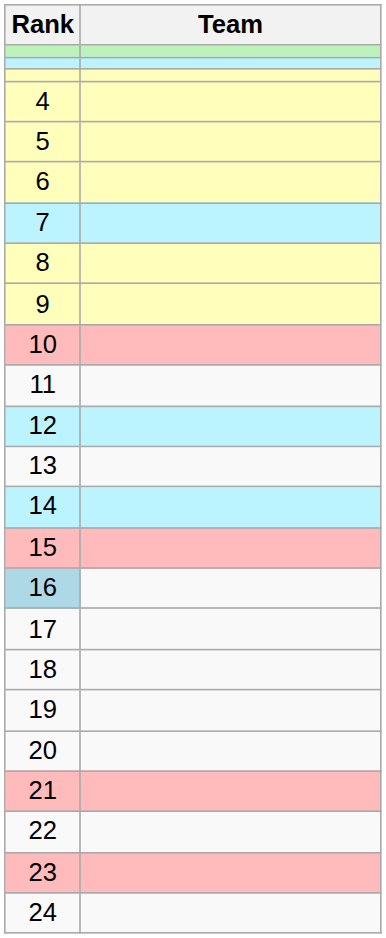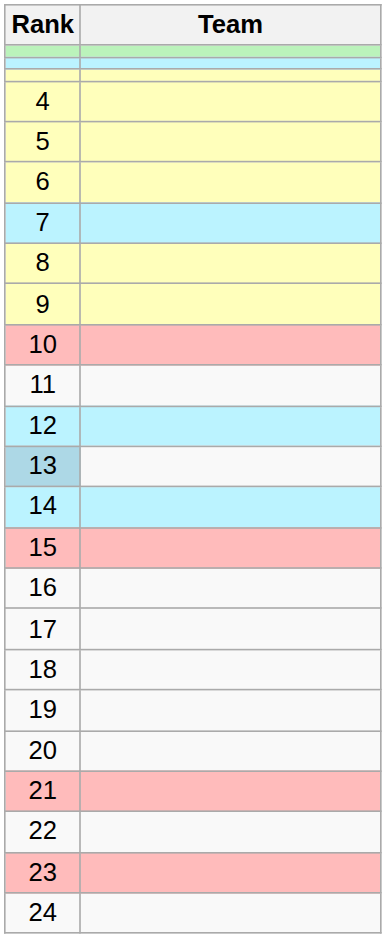row 14 | Rank: no background -> lightblue background
row 17 | Rank: lightblue background -> no background
